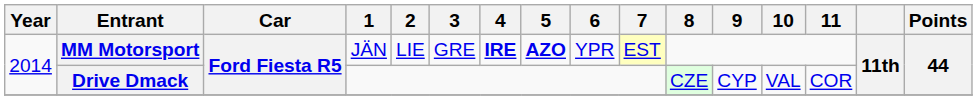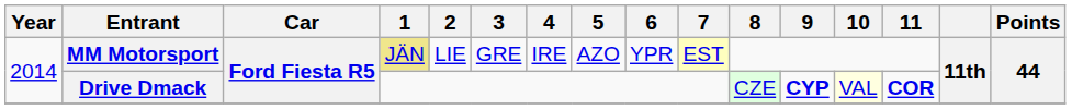MM Motorsport | 1: no background -> khaki background
MM Motorsport | 4: bold -> normal
MM Motorsport | 5: bold -> normal
Drive Dmack | 9: normal -> bold
Drive Dmack | 10: no background -> lightyellow background
Drive Dmack | 11: normal -> bold
